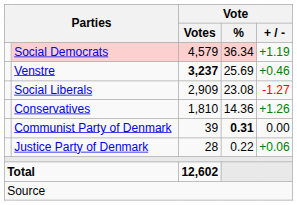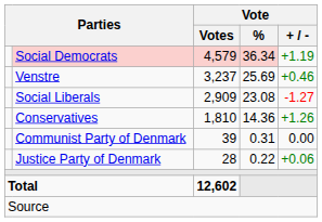Venstre | Vote / Votes: bold -> normal
Communist Party of Denmark | Vote / %: bold -> normal
